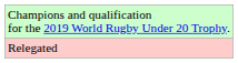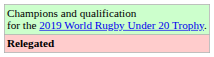row 2 | column 1: normal -> bold
